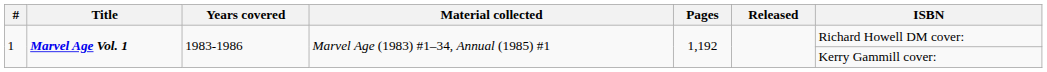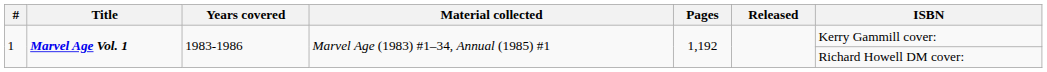row 2 | ISBN: Richard Howell DM cover: -> Kerry Gammill cover:
row 3 | ISBN: Kerry Gammill cover: -> Richard Howell DM cover:
